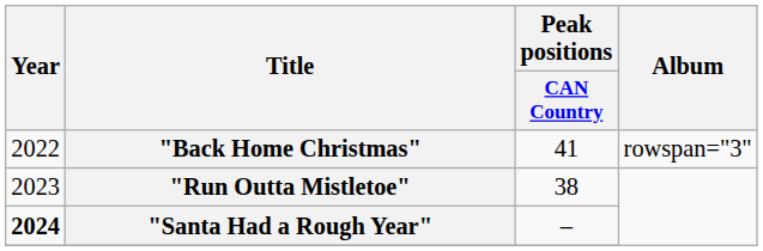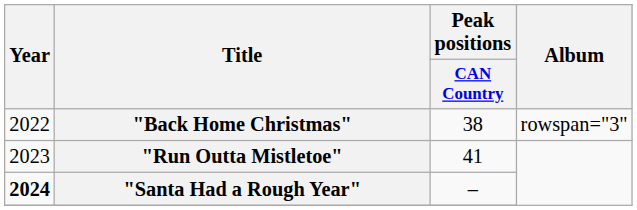"Back Home Christmas" | Peak positions / CAN Country: 41 -> 38
"Run Outta Mistletoe" | Peak positions / CAN Country: 38 -> 41
